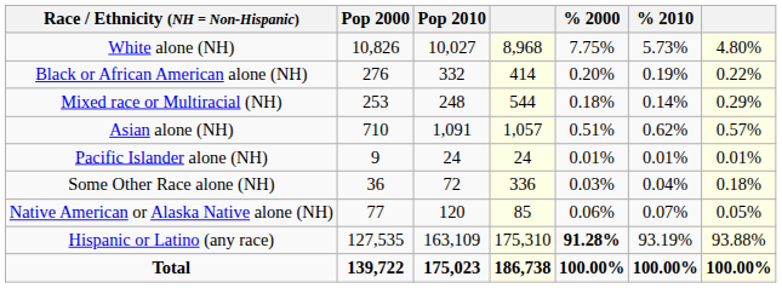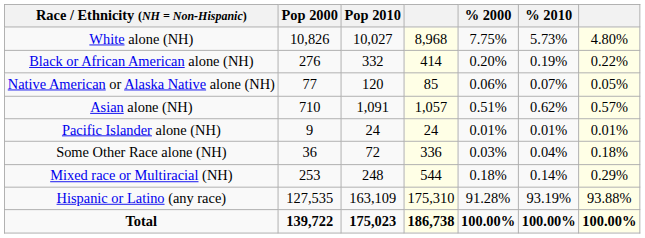rows swapped: Native American or Alaska Native alone (NH) <-> Mixed race or Multiracial (NH)
Hispanic or Latino (any race) | % 2000: bold -> normal
